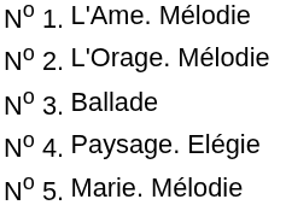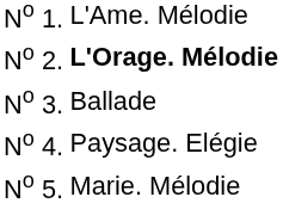No 2. | column 2: normal -> bold
